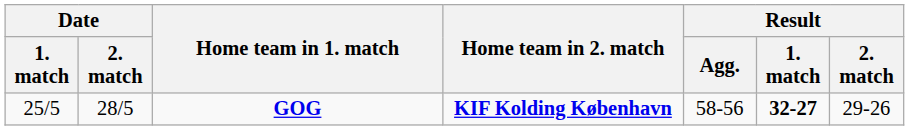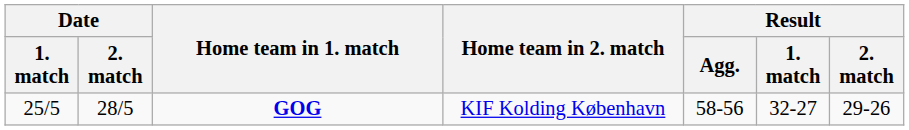GOG | Home team in 2. match: bold -> normal
GOG | Result / 1. match: bold -> normal
